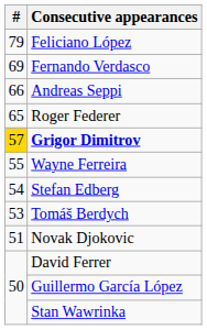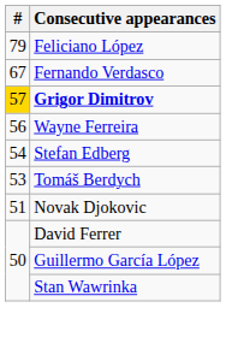Fernando Verdasco | #: 69 -> 67
- row: 66 | Andreas Seppi
- row: 65 | Roger Federer
Wayne Ferreira | #: 55 -> 56
